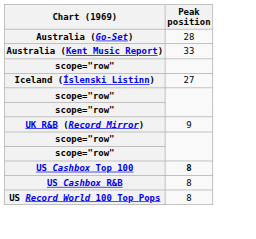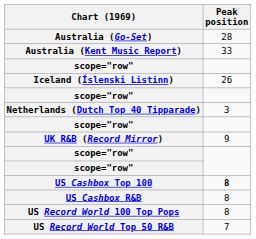Iceland (Íslenski Listinn) | Peak position: 27 -> 26
+ row: Netherlands (Dutch Top 40 Tipparade) | 3
+ row: US Record World Top 50 R&B | 7
